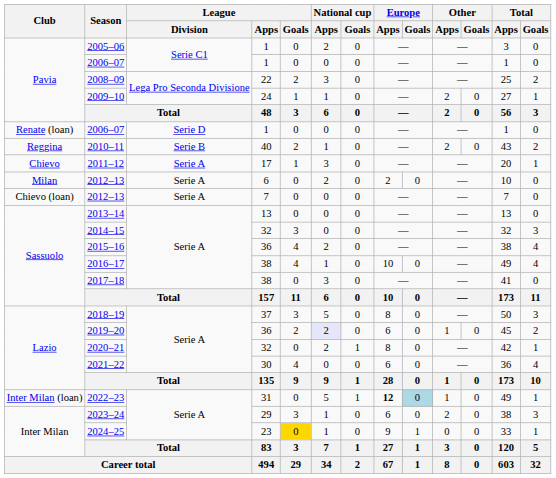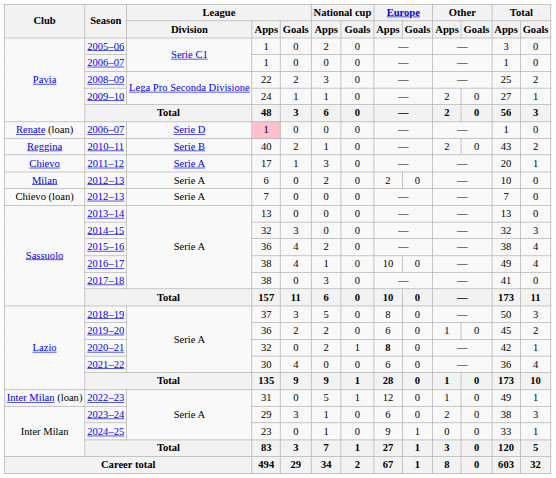Renate (loan) / 2006–07 | League / Apps: no background -> pink background
2019–20 | National cup / Apps: lavender background -> no background
2020–21 | Europe / Apps: normal -> bold
2022–23 | Europe / Apps: bold -> normal
2022–23 | Europe / Goals: lightblue background -> no background
2024–25 | League / Goals: gold background -> no background
